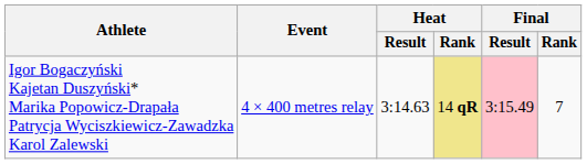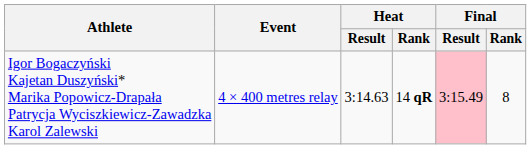row 3 | Heat / Rank: khaki background -> no background
row 3 | Final / Rank: 7 -> 8
